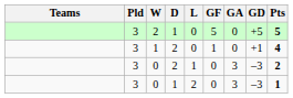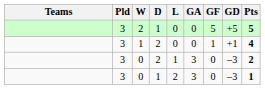columns swapped: GF <-> GA
